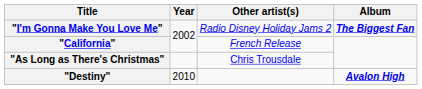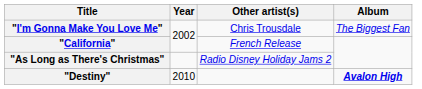"I'm Gonna Make You Love Me" | Other artist(s): Radio Disney Holiday Jams 2 -> Chris Trousdale
"I'm Gonna Make You Love Me" | Album: bold -> normal
"As Long as There's Christmas" | Other artist(s): Chris Trousdale -> Radio Disney Holiday Jams 2
